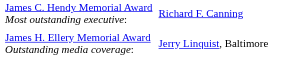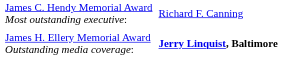James H. Ellery Memorial Award Outstanding media coverage: | column 2: normal -> bold
